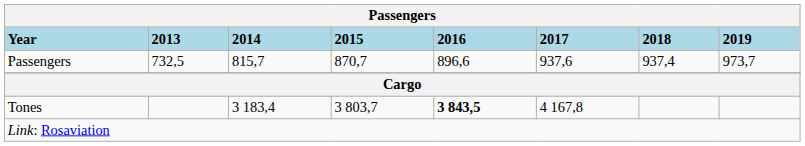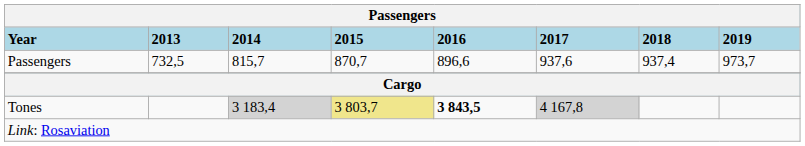Tones | 2014: no background -> lightgrey background
Tones | 2015: no background -> khaki background
Tones | 2017: no background -> lightgrey background
